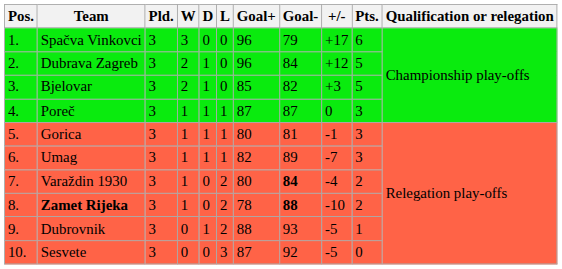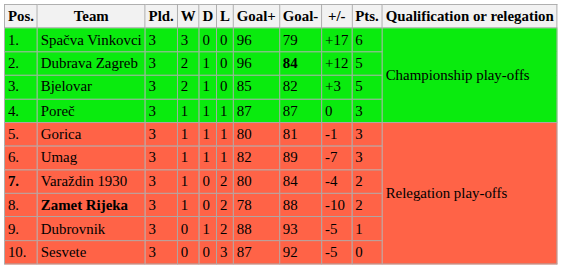Dubrava Zagreb | Goal-: normal -> bold
Varaždin 1930 | Pos.: normal -> bold
Varaždin 1930 | Goal-: bold -> normal
Zamet Rijeka | Goal-: bold -> normal
